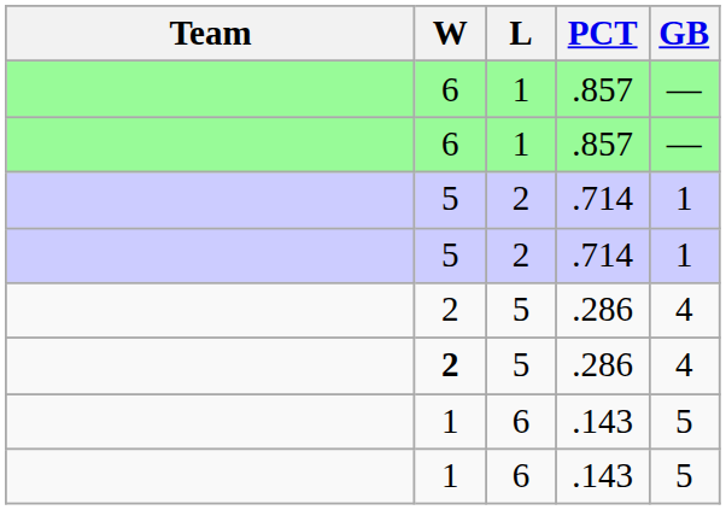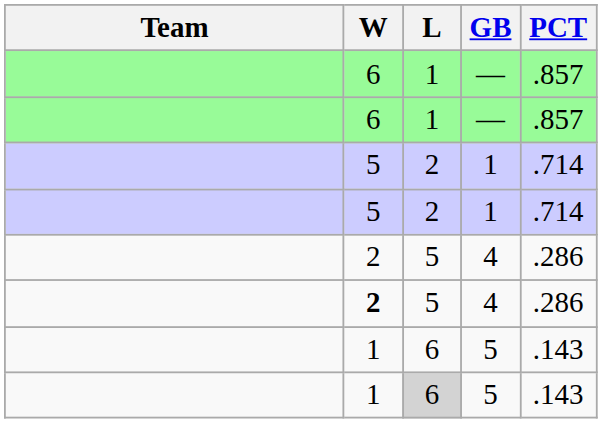columns swapped: PCT <-> GB
row 9 | L: no background -> lightgrey background
